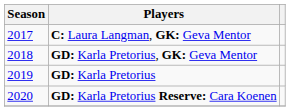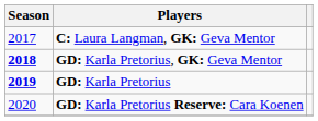GD: Karla Pretorius, GK: Geva Mentor | Season: normal -> bold
GD: Karla Pretorius | Season: normal -> bold
